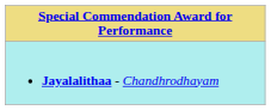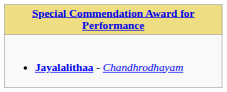row 2 | column 1: paleturquoise background -> no background
